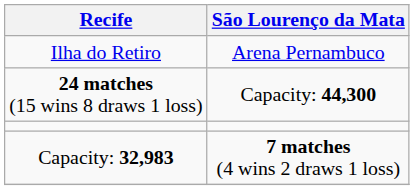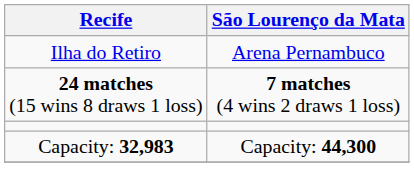row 3 | São Lourenço da Mata: Capacity: 44,300 -> 7 matches (4 wins 2 draws 1 loss)
row 5 | São Lourenço da Mata: 7 matches (4 wins 2 draws 1 loss) -> Capacity: 44,300
